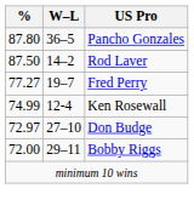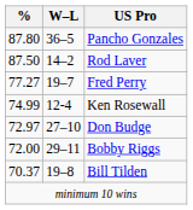+ row: 70.37 | 19–8 | Bill Tilden
